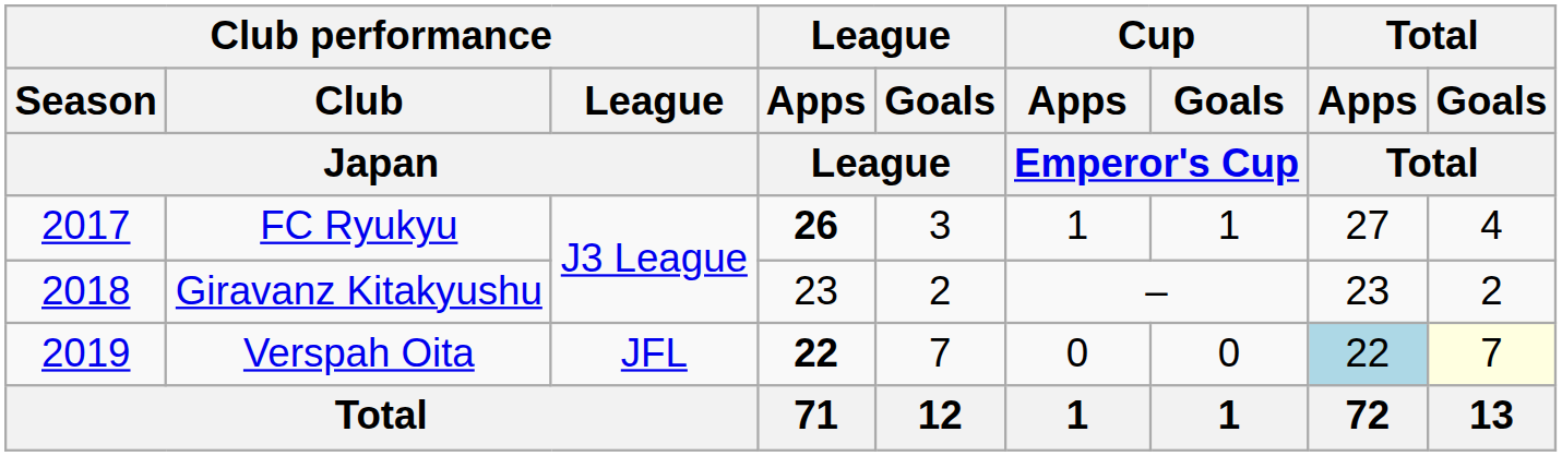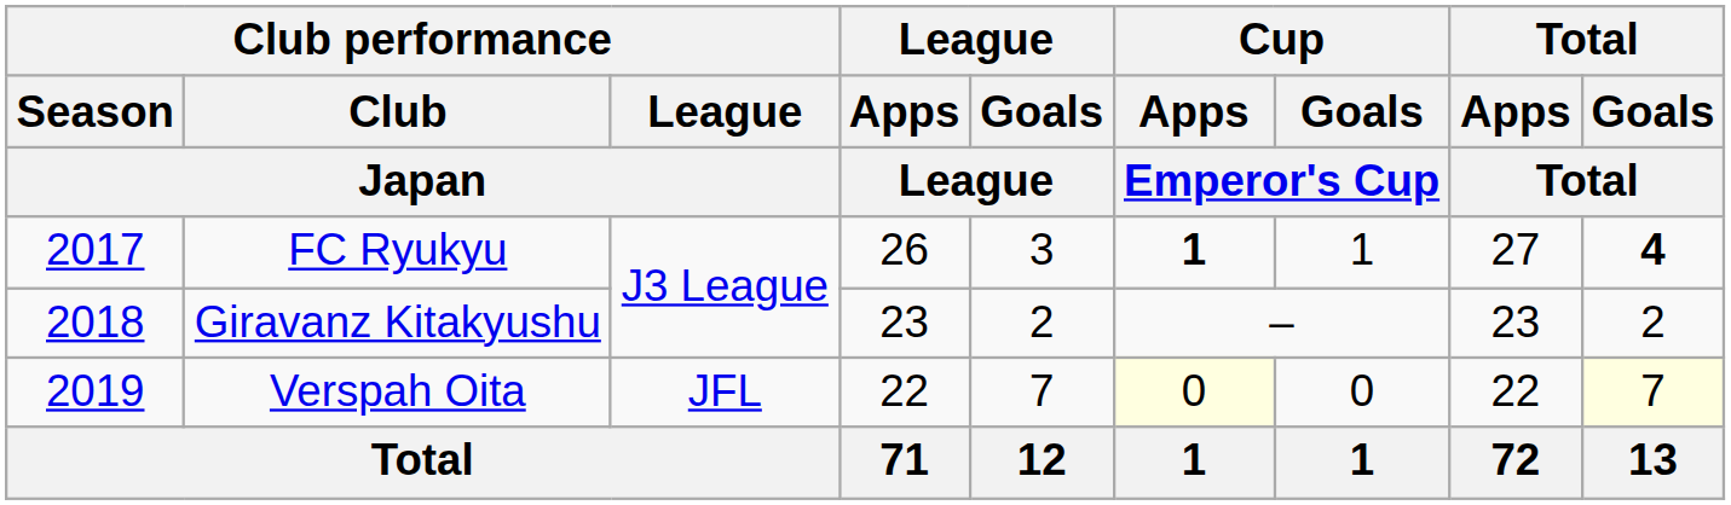FC Ryukyu | League / Apps / League: bold -> normal
FC Ryukyu | Cup / Apps / Emperor's Cup: normal -> bold
FC Ryukyu | Total / Goals / Total: normal -> bold
Verspah Oita | League / Apps / League: bold -> normal
Verspah Oita | Cup / Apps / Emperor's Cup: no background -> lightyellow background
Verspah Oita | Total / Apps / Total: lightblue background -> no background
